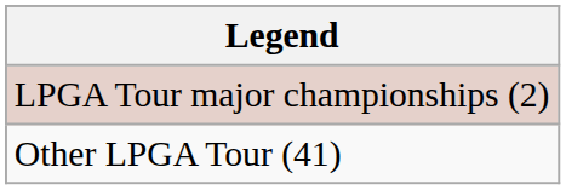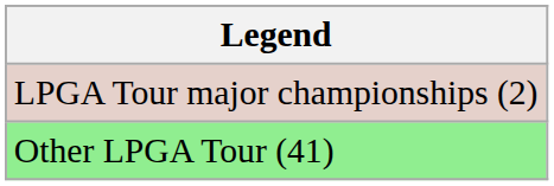row 3 | column 1: no background -> lightgreen background
